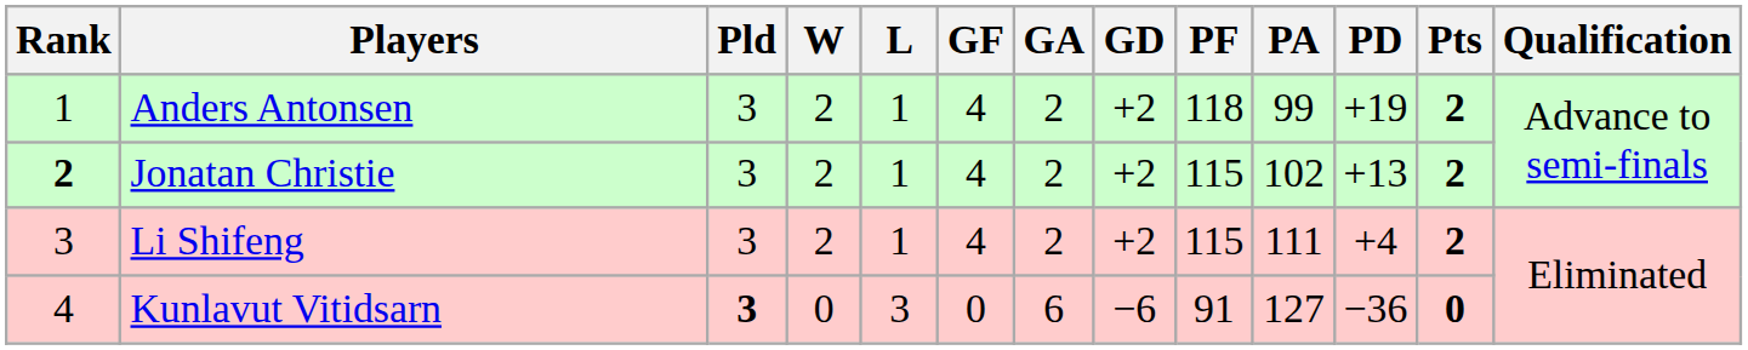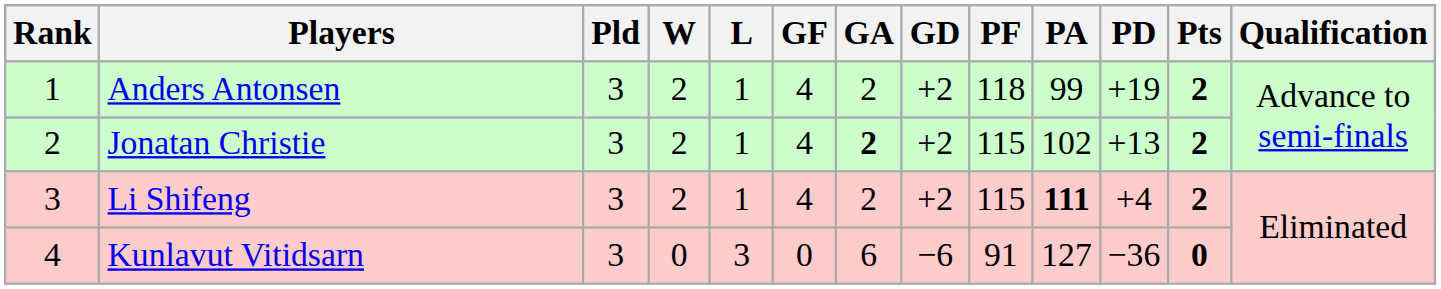Jonatan Christie | Rank: bold -> normal
Jonatan Christie | GA: normal -> bold
Li Shifeng | PA: normal -> bold
Kunlavut Vitidsarn | Pld: bold -> normal
